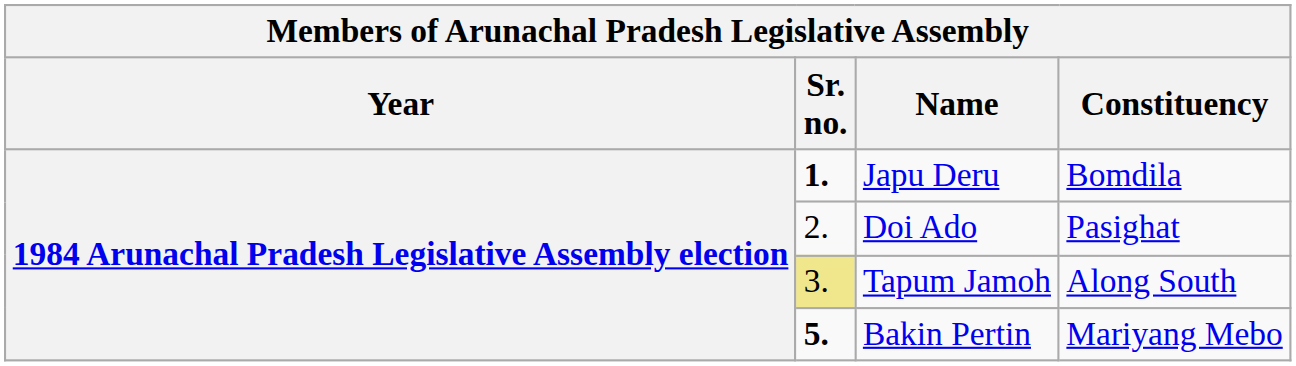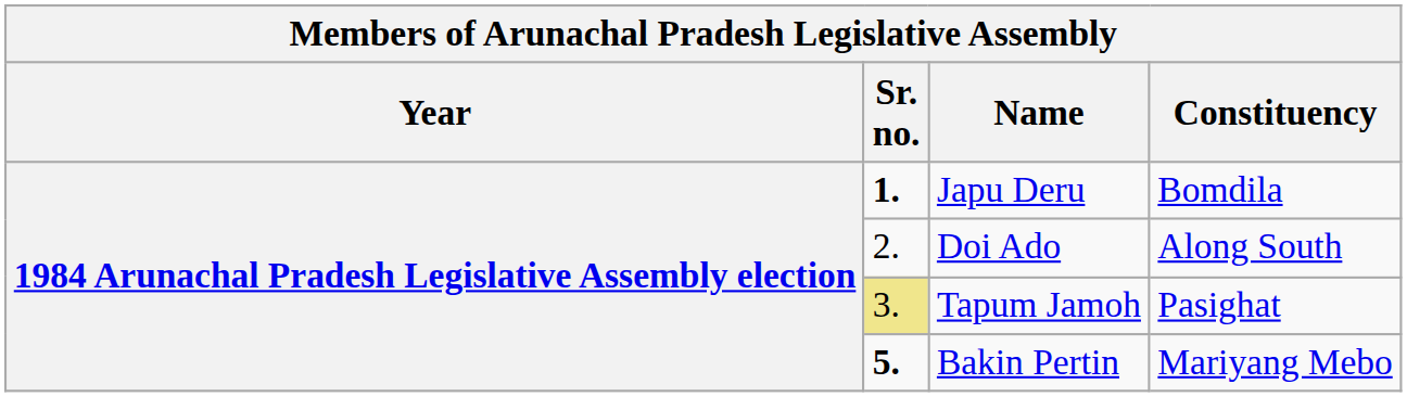Doi Ado | Constituency: Pasighat -> Along South
Tapum Jamoh | Constituency: Along South -> Pasighat
